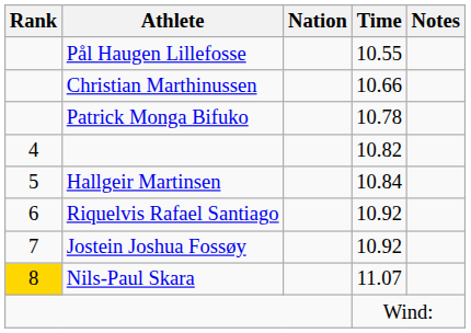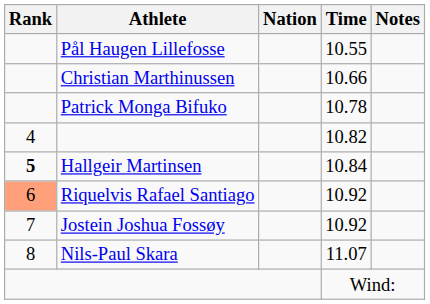Hallgeir Martinsen | Rank: normal -> bold
Riquelvis Rafael Santiago | Rank: no background -> lightsalmon background
Nils-Paul Skara | Rank: gold background -> no background
